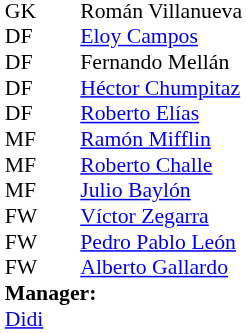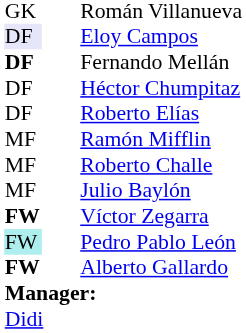Eloy Campos | column 1: no background -> lavender background
Fernando Mellán | column 1: normal -> bold
Víctor Zegarra | column 1: normal -> bold
Pedro Pablo León | column 1: no background -> paleturquoise background
Alberto Gallardo | column 1: normal -> bold
